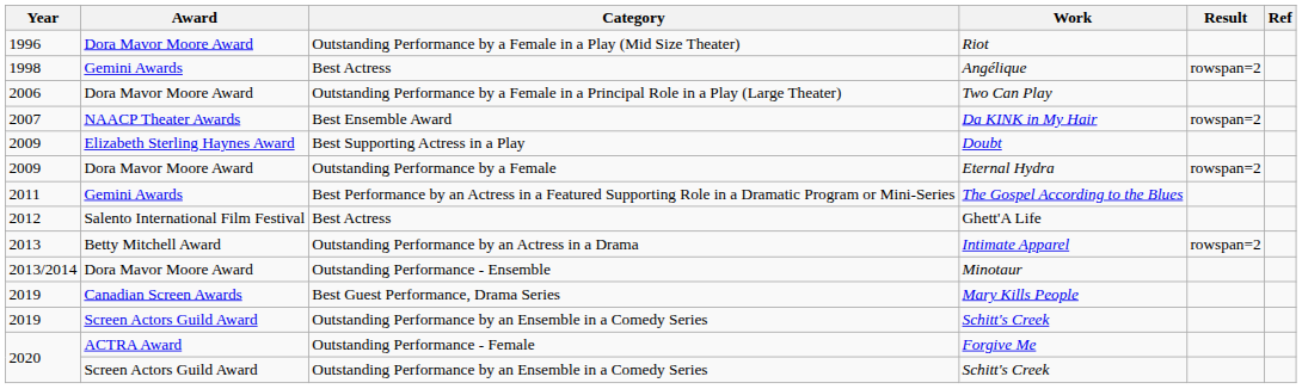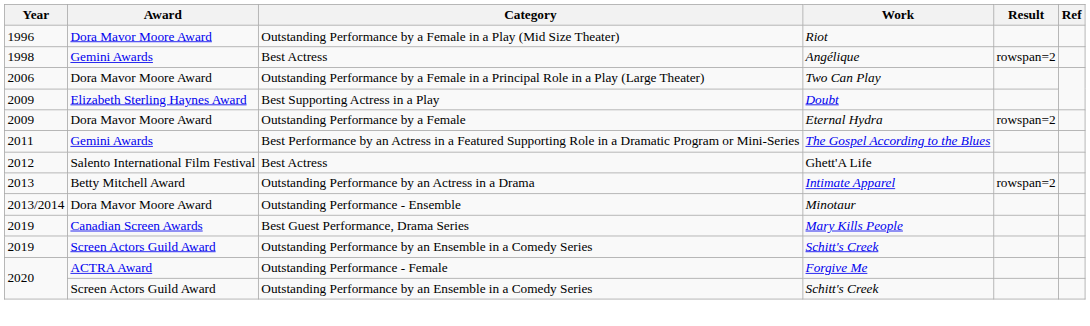- row: 2007 | NAACP Theater Awards | Best Ensemble Award | Da KINK in My Hair | rowspan=2
